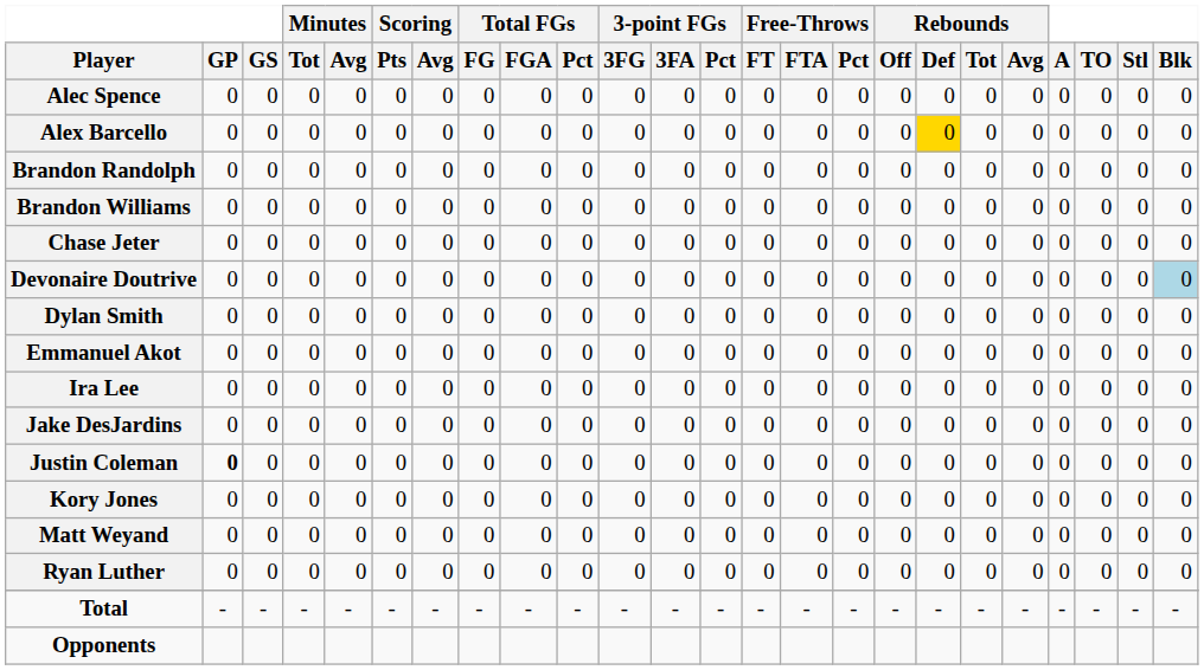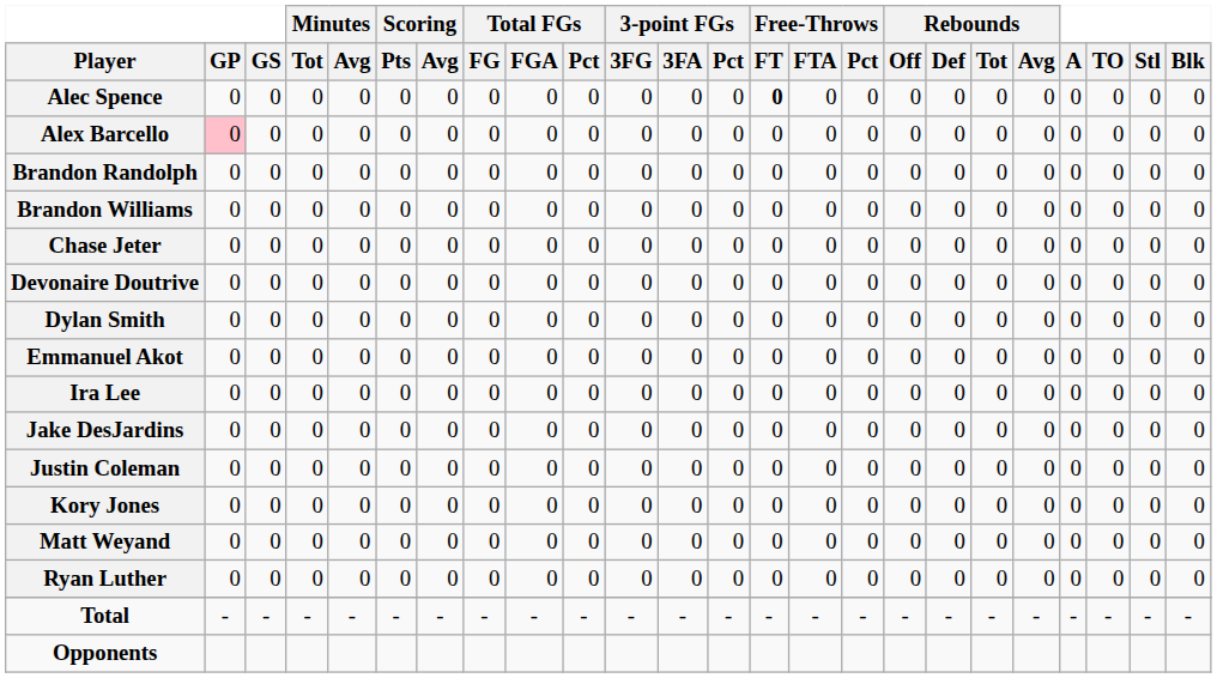Alec Spence | Free-Throws / FT: normal -> bold
Alex Barcello | GP: no background -> pink background
Alex Barcello | Rebounds / Def: gold background -> no background
Devonaire Doutrive | Blk: lightblue background -> no background
Justin Coleman | GP: bold -> normal
